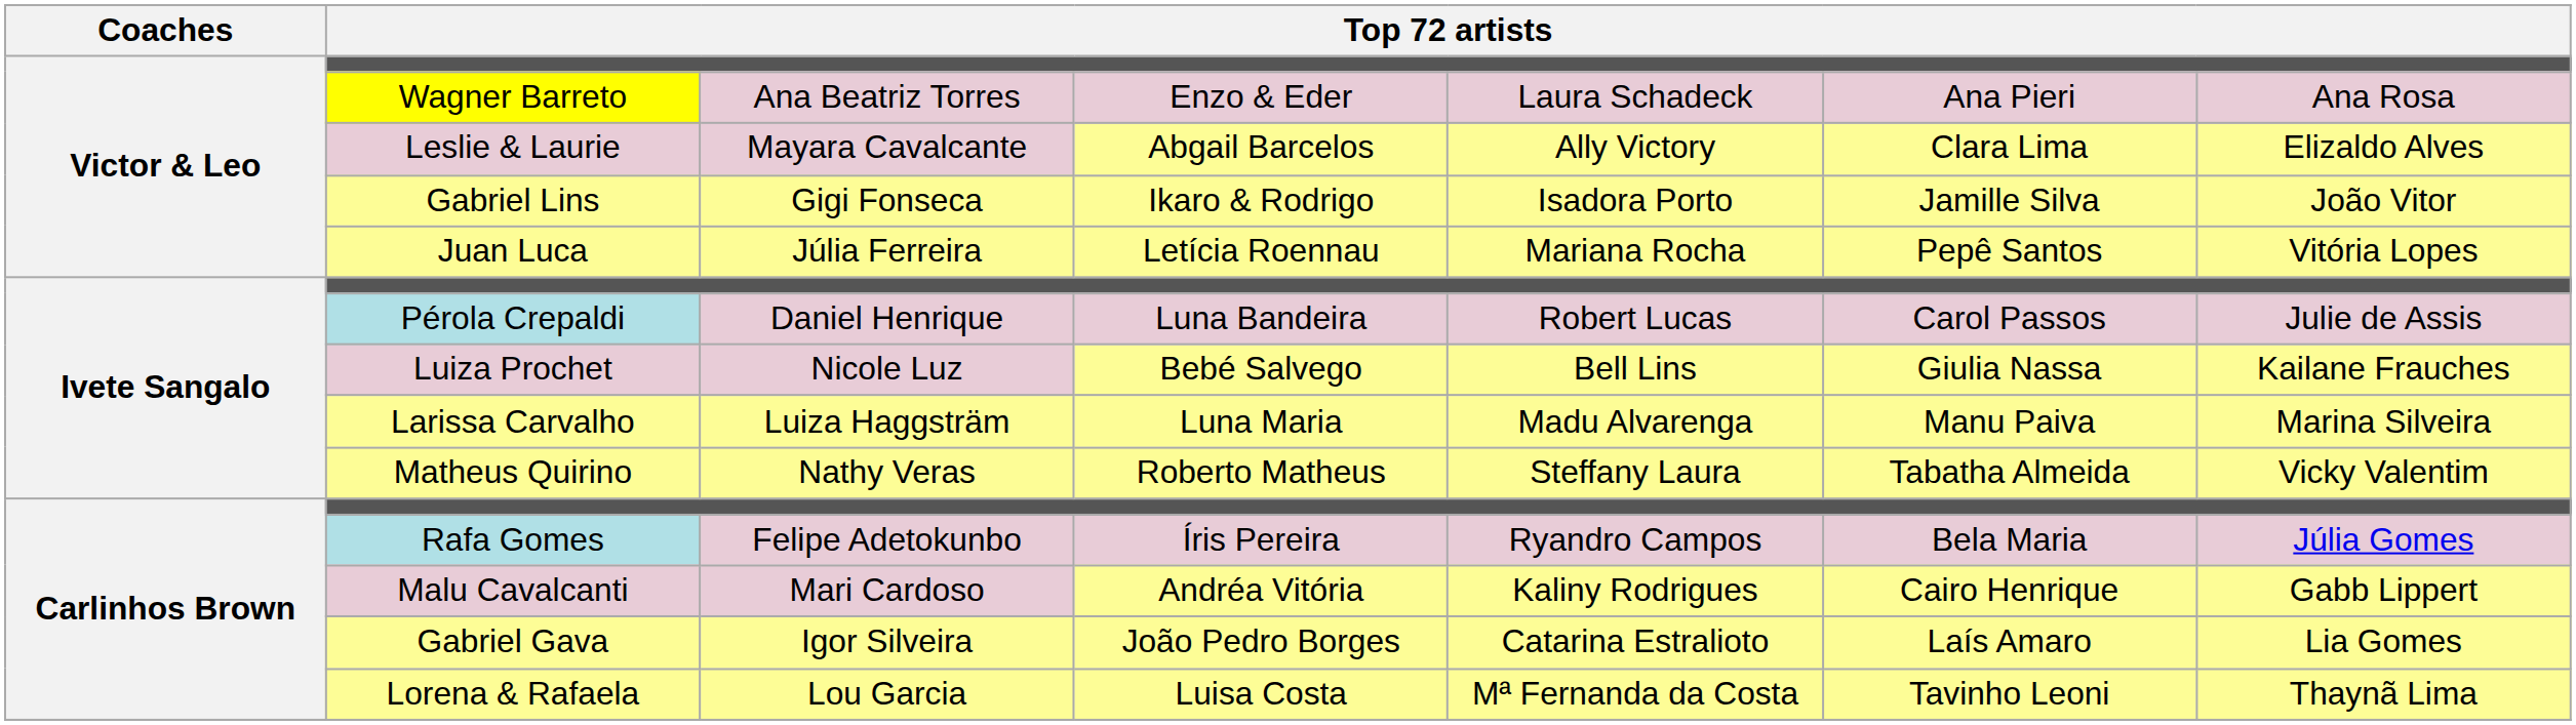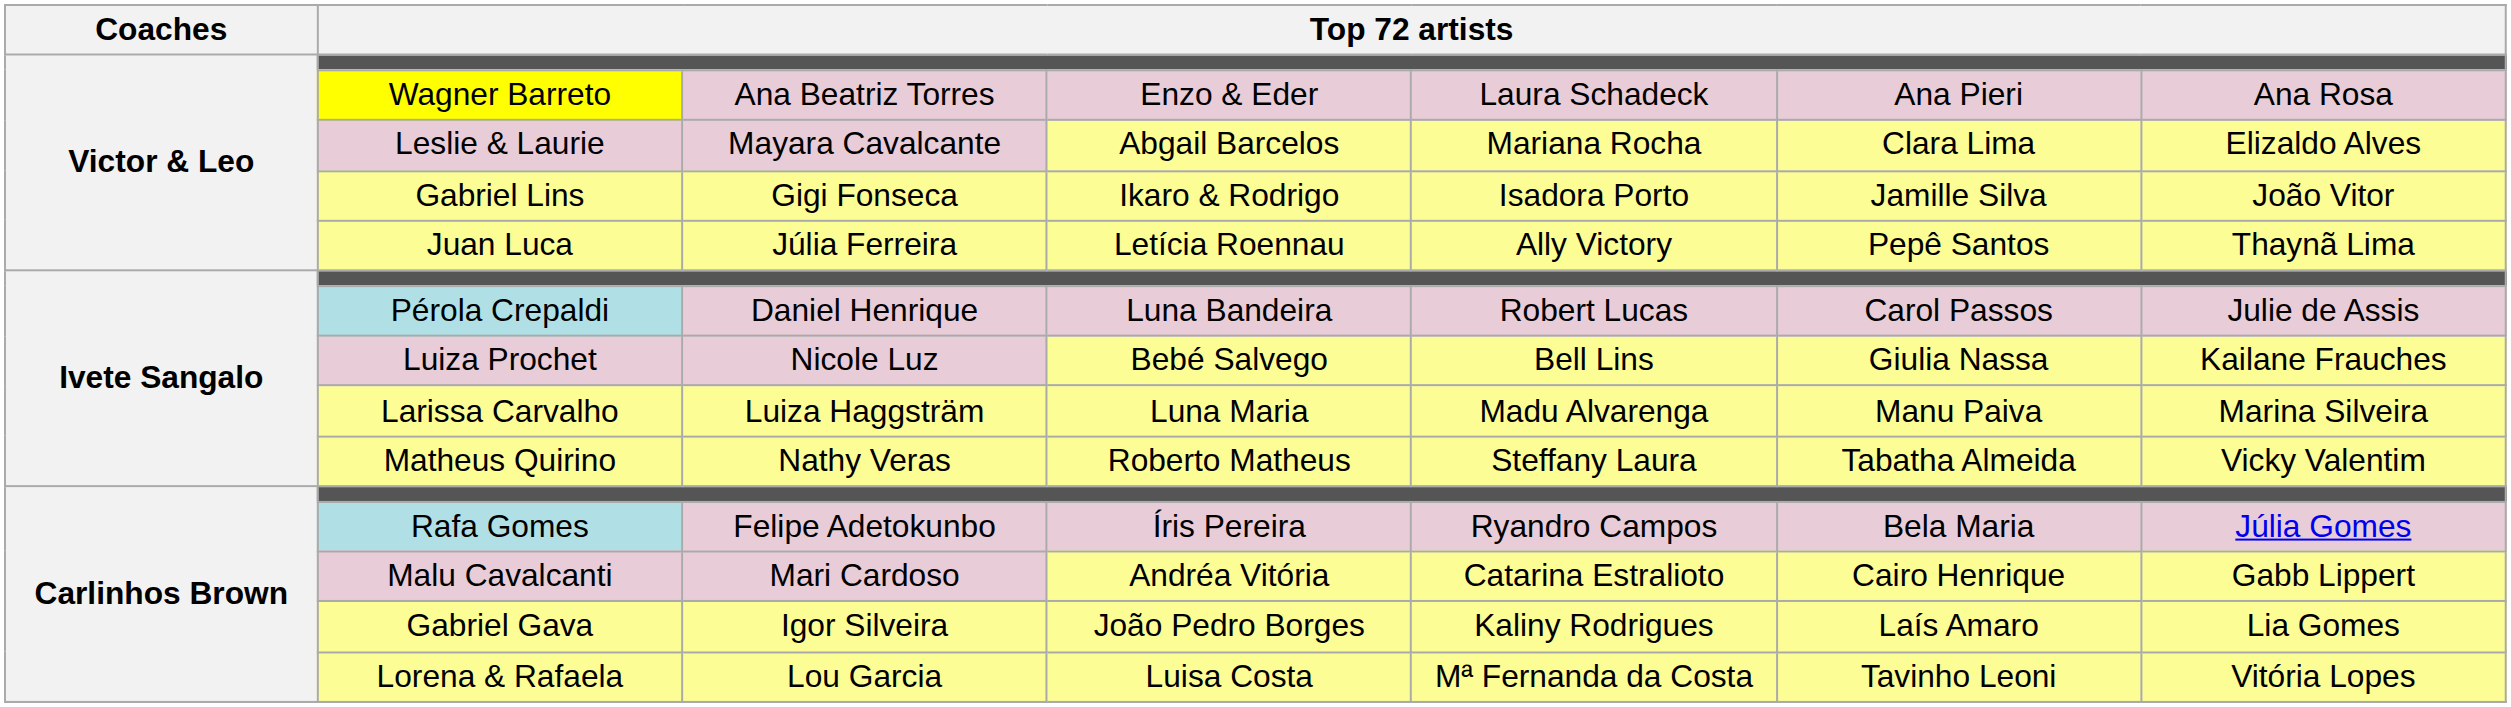Leslie & Laurie | column 5: Ally Victory -> Mariana Rocha
Juan Luca | column 5: Mariana Rocha -> Ally Victory
Juan Luca | column 7: Vitória Lopes -> Thaynã Lima
Malu Cavalcanti | column 5: Kaliny Rodrigues -> Catarina Estralioto
Gabriel Gava | column 5: Catarina Estralioto -> Kaliny Rodrigues
Lorena & Rafaela | column 7: Thaynã Lima -> Vitória Lopes
